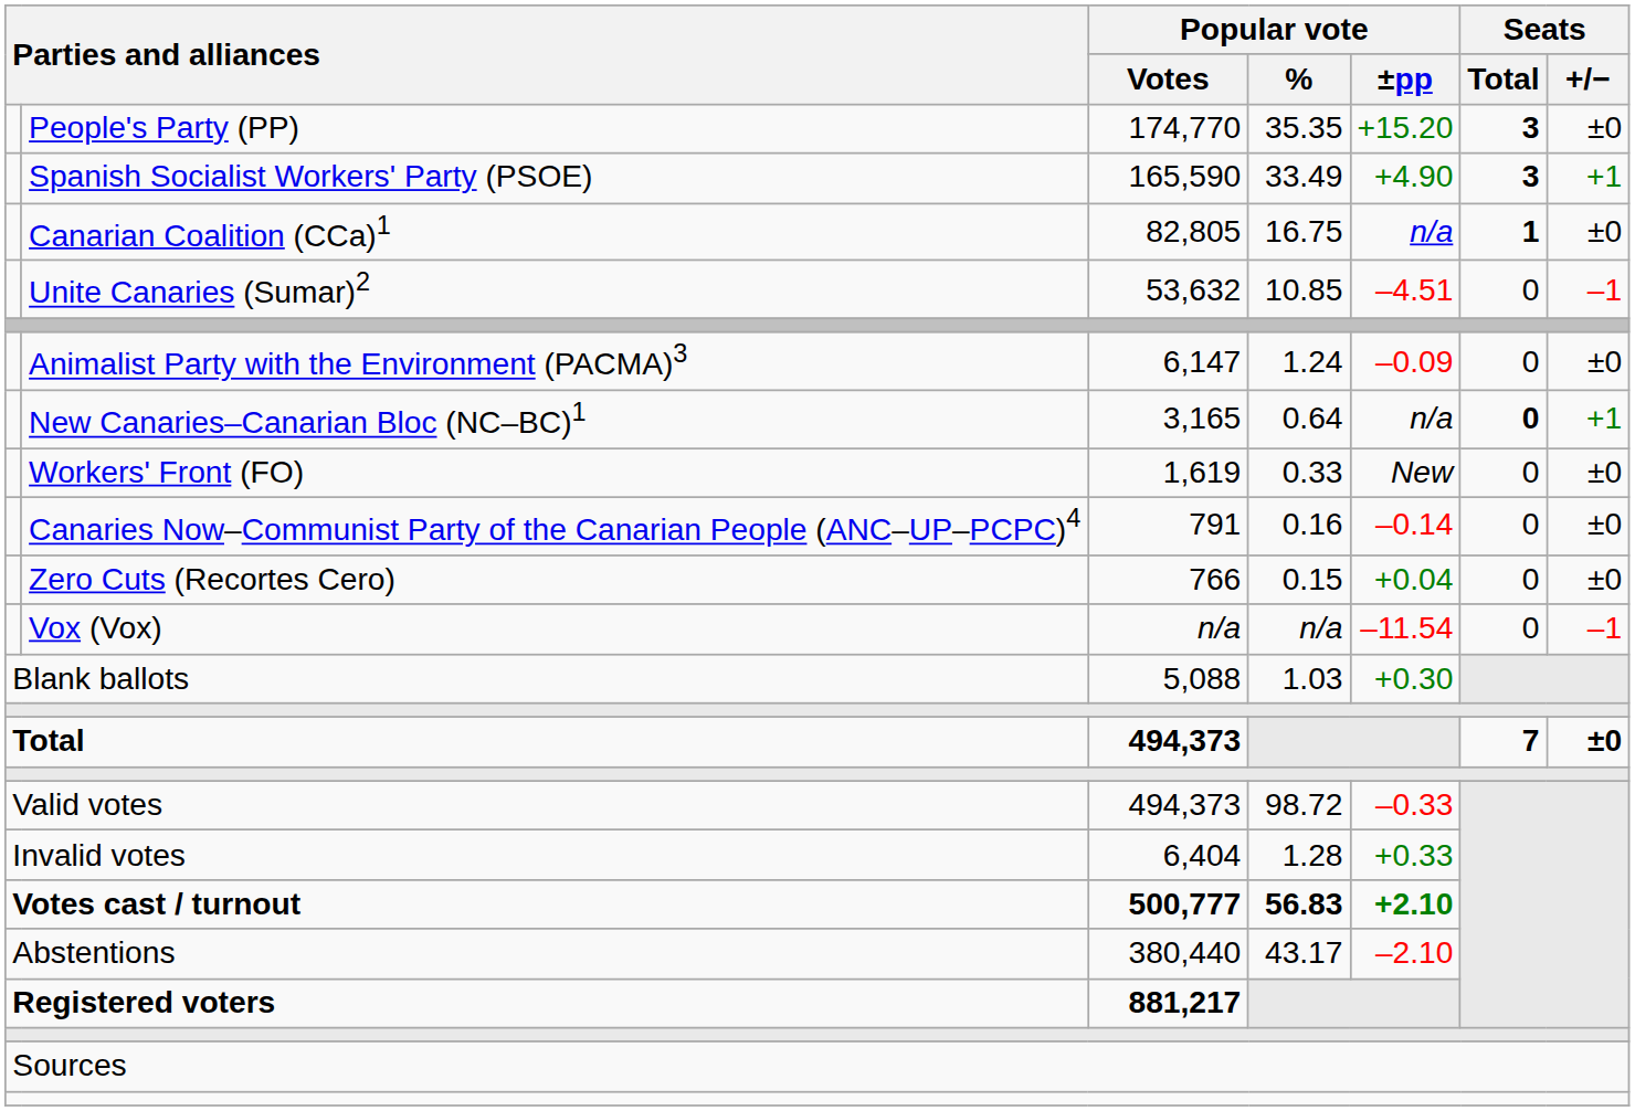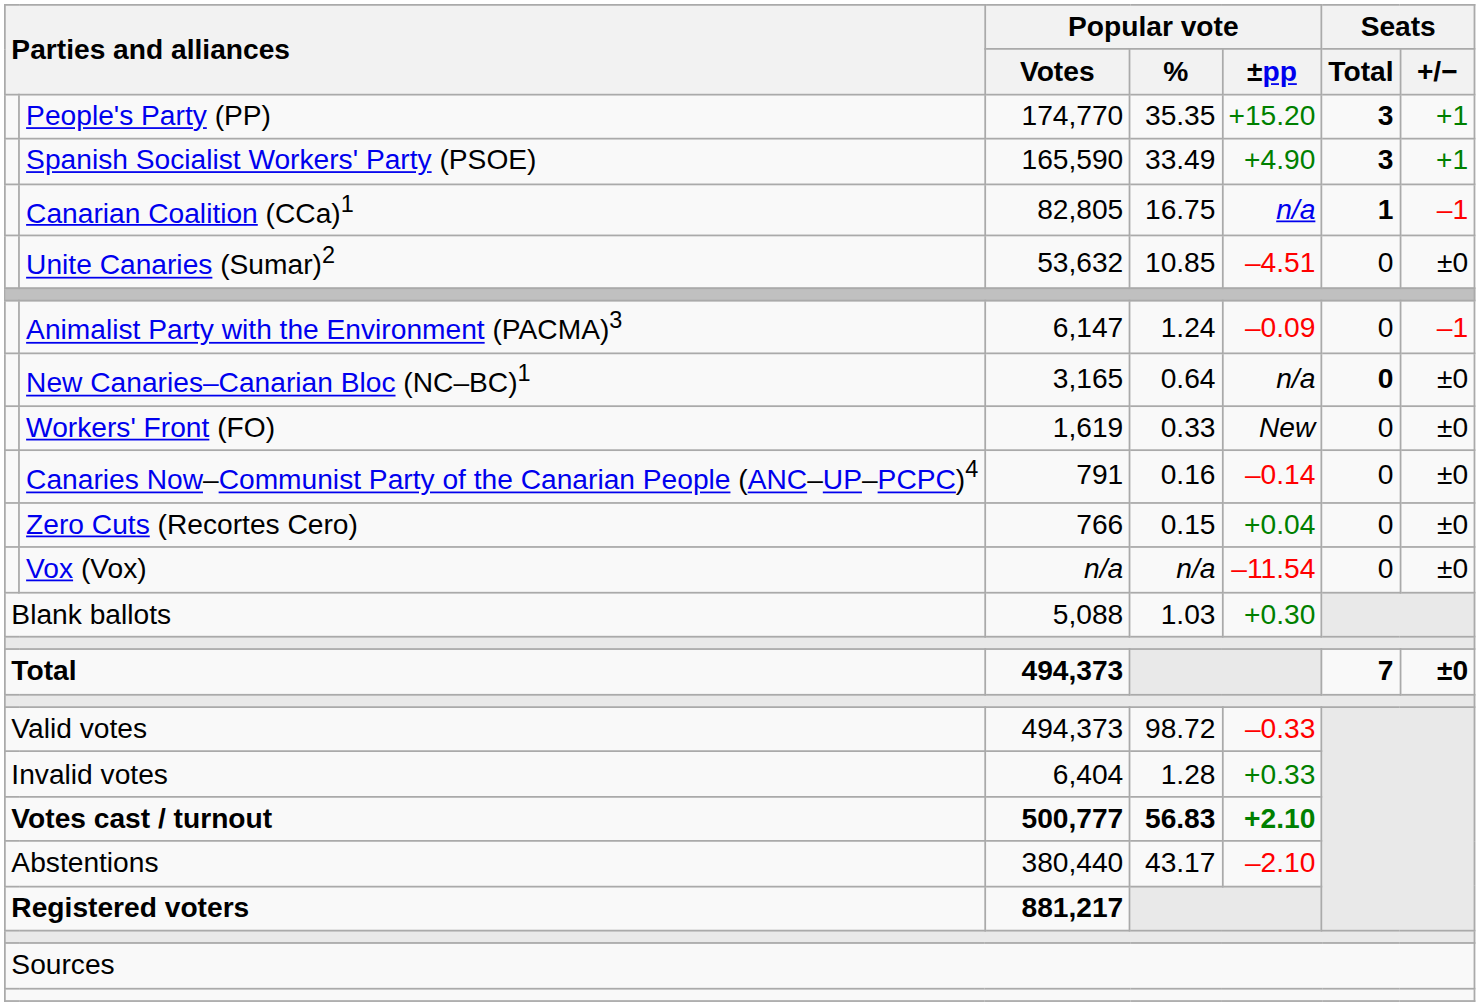People's Party (PP) | Seats / +/−: ±0 -> +1
Canarian Coalition (CCa)1 | Seats / +/−: ±0 -> –1
Unite Canaries (Sumar)2 | Seats / +/−: –1 -> ±0
Animalist Party with the Environment (PACMA)3 | Seats / +/−: ±0 -> –1
New Canaries–Canarian Bloc (NC–BC)1 | Seats / +/−: +1 -> ±0
Vox (Vox) | Seats / +/−: –1 -> ±0
